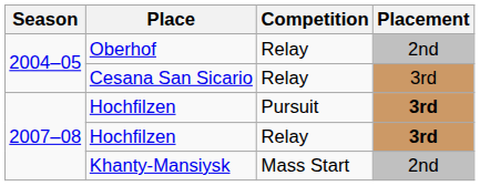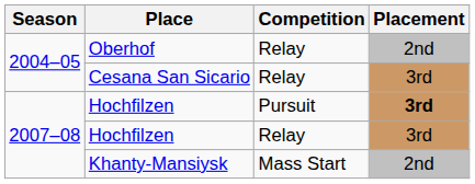Hochfilzen / Relay | Placement: bold -> normal
